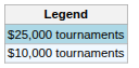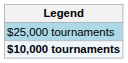row 3 | column 1: normal -> bold
